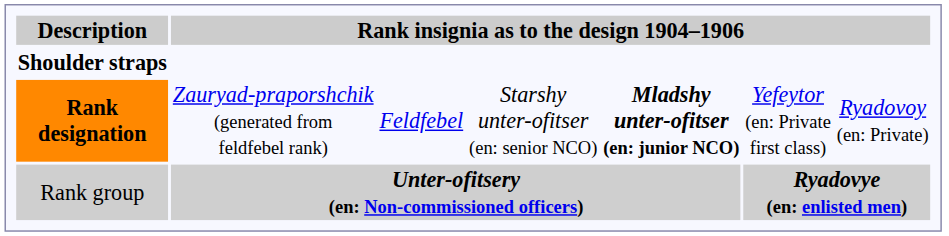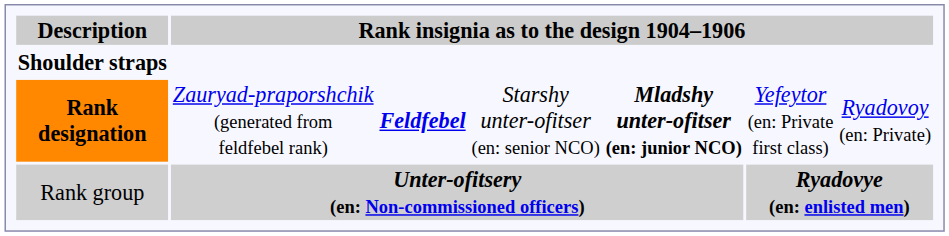Rank designation | column 3: normal -> bold
